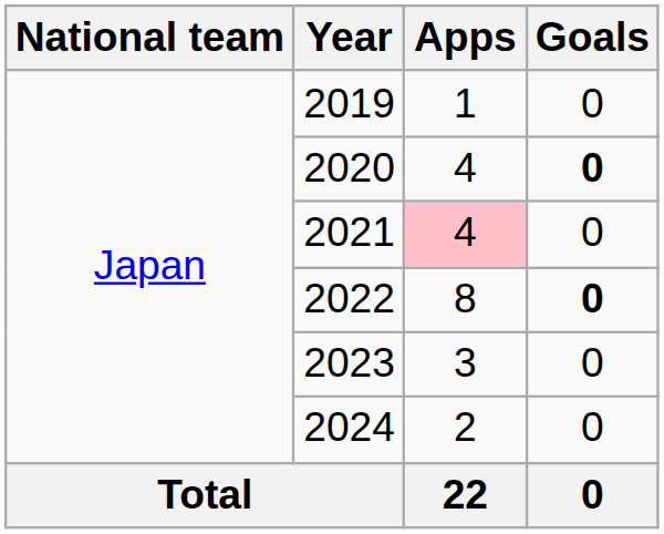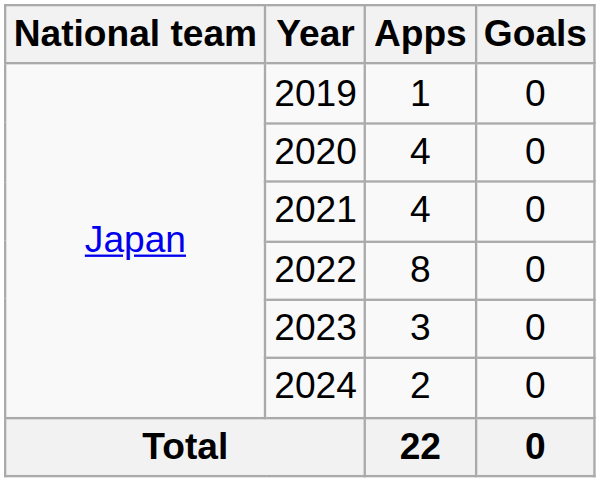2020 | Goals: bold -> normal
2021 | Apps: pink background -> no background
2022 | Goals: bold -> normal
